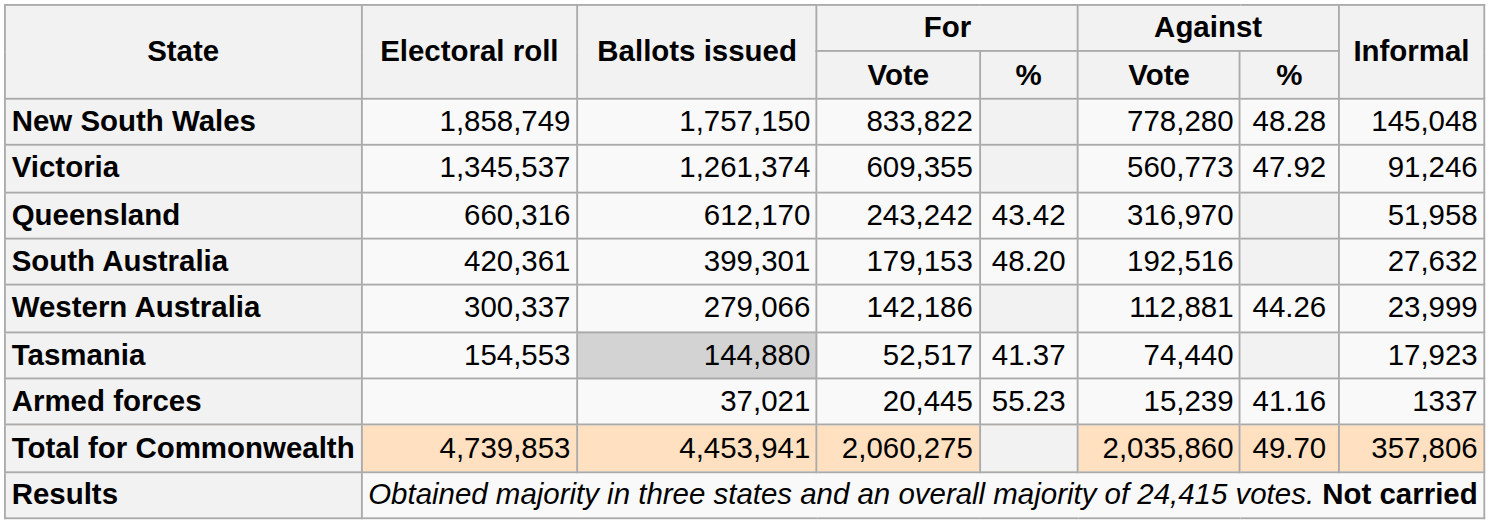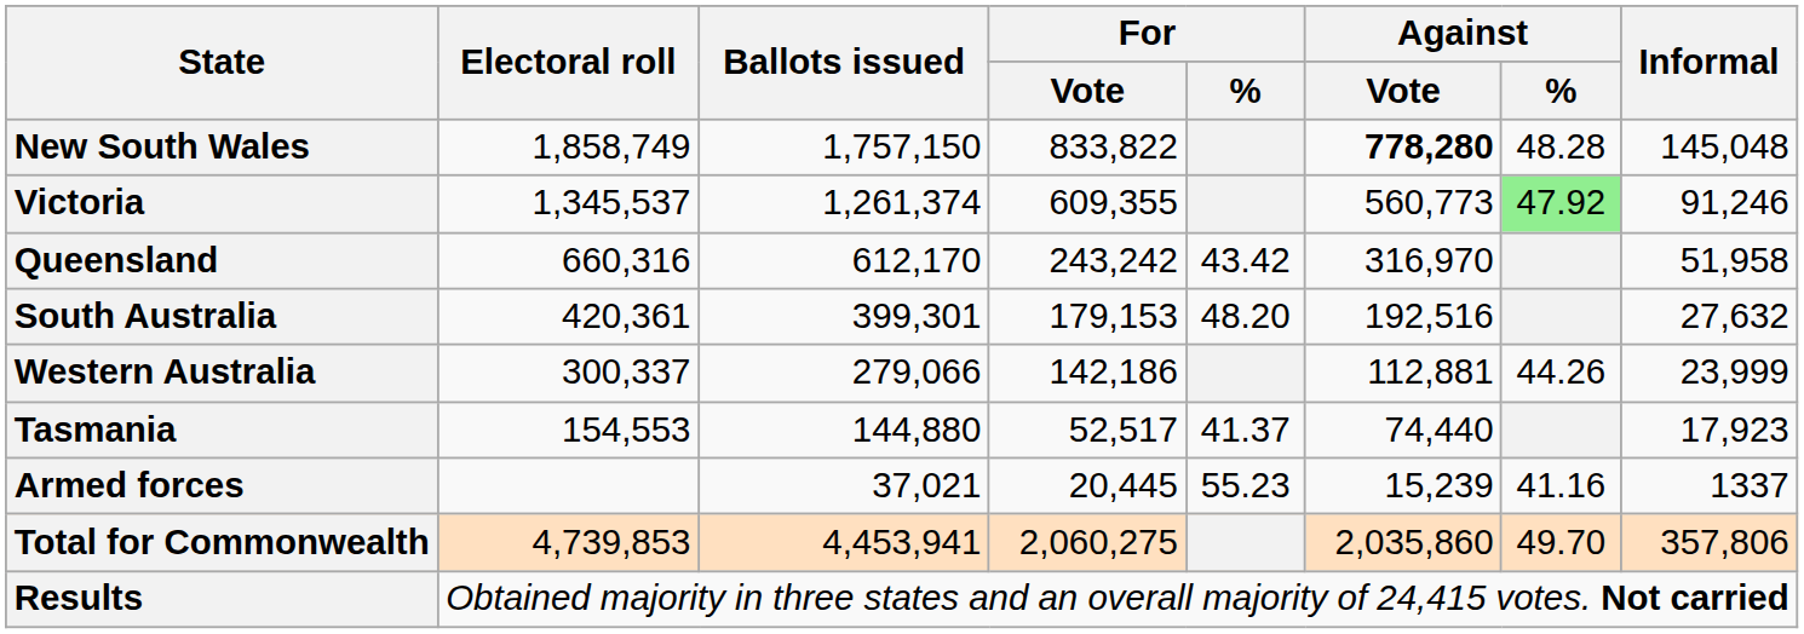New South Wales | Against / Vote: normal -> bold
Victoria | Against / %: no background -> lightgreen background
Tasmania | Ballots issued: lightgrey background -> no background
